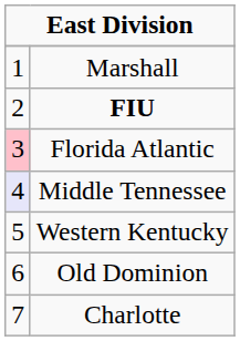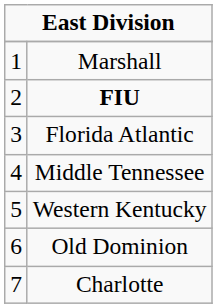Florida Atlantic | column 1: pink background -> no background
Middle Tennessee | column 1: lavender background -> no background
